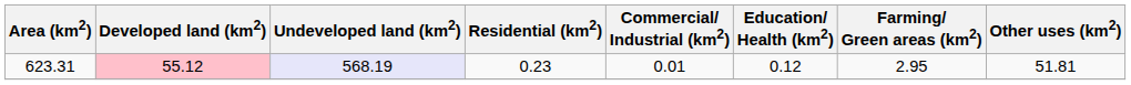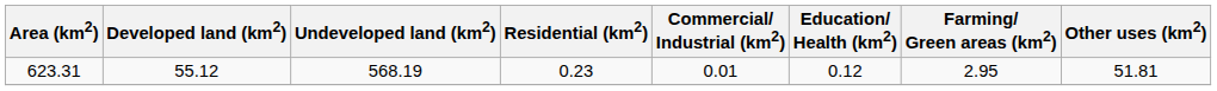623.31 | Developed land (km2): pink background -> no background
623.31 | Undeveloped land (km2): lavender background -> no background
